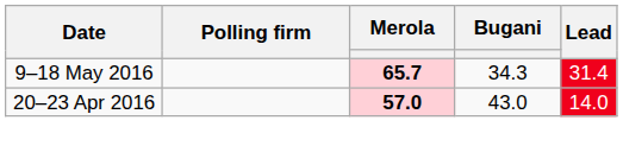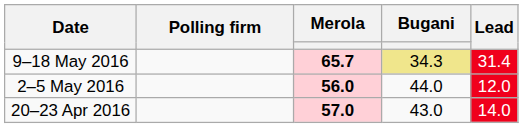9–18 May 2016 | Bugani: no background -> khaki background
+ row: 2–5 May 2016 | 56.0 | 44.0 | 12.0
